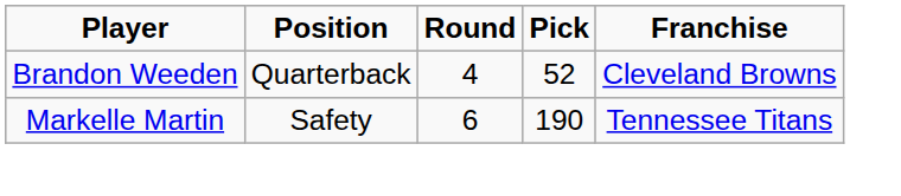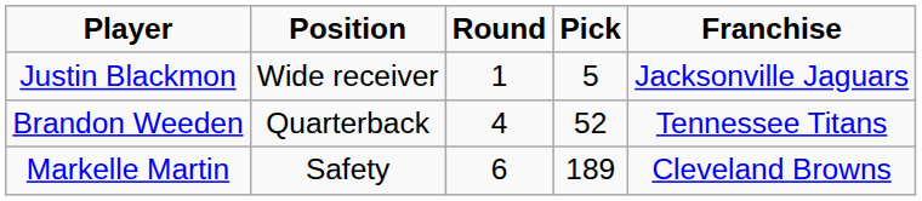+ row: Justin Blackmon | Wide receiver | 1 | 5 | Jacksonville Jaguars
Brandon Weeden | Franchise: Cleveland Browns -> Tennessee Titans
Markelle Martin | Pick: 190 -> 189
Markelle Martin | Franchise: Tennessee Titans -> Cleveland Browns
